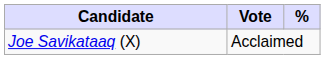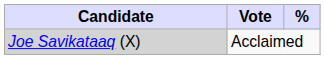Joe Savikataaq (X) | Candidate: no background -> lightgrey background
